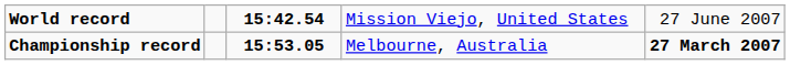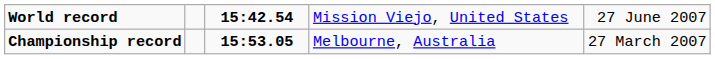Championship record | column 5: bold -> normal
